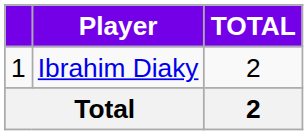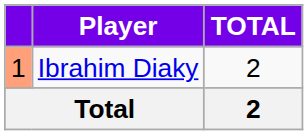Ibrahim Diaky | column 1: no background -> lightsalmon background
